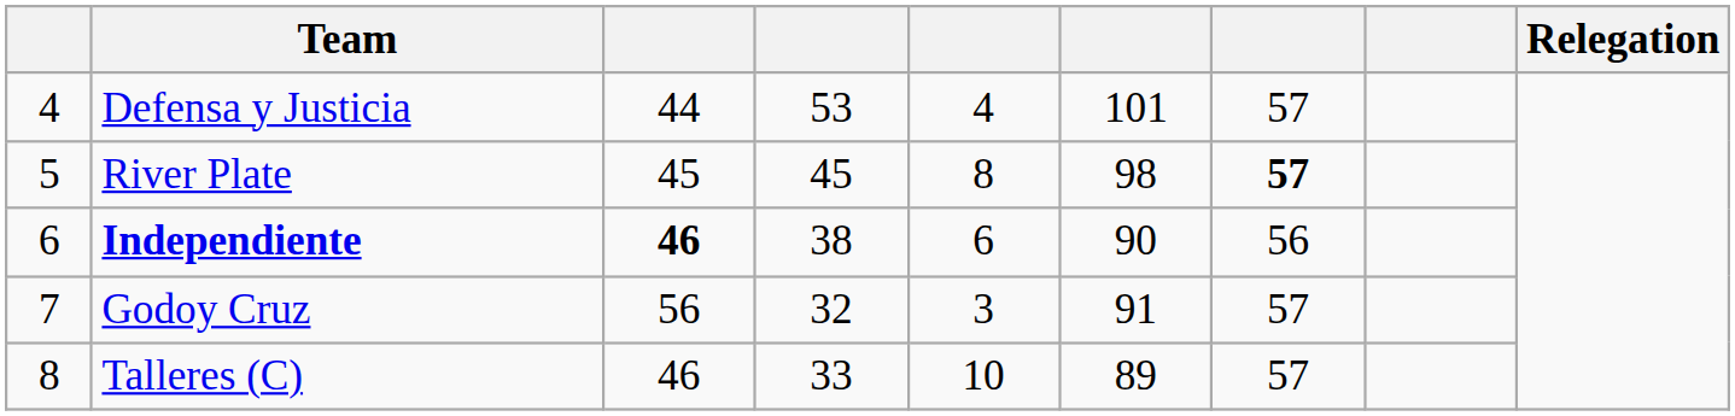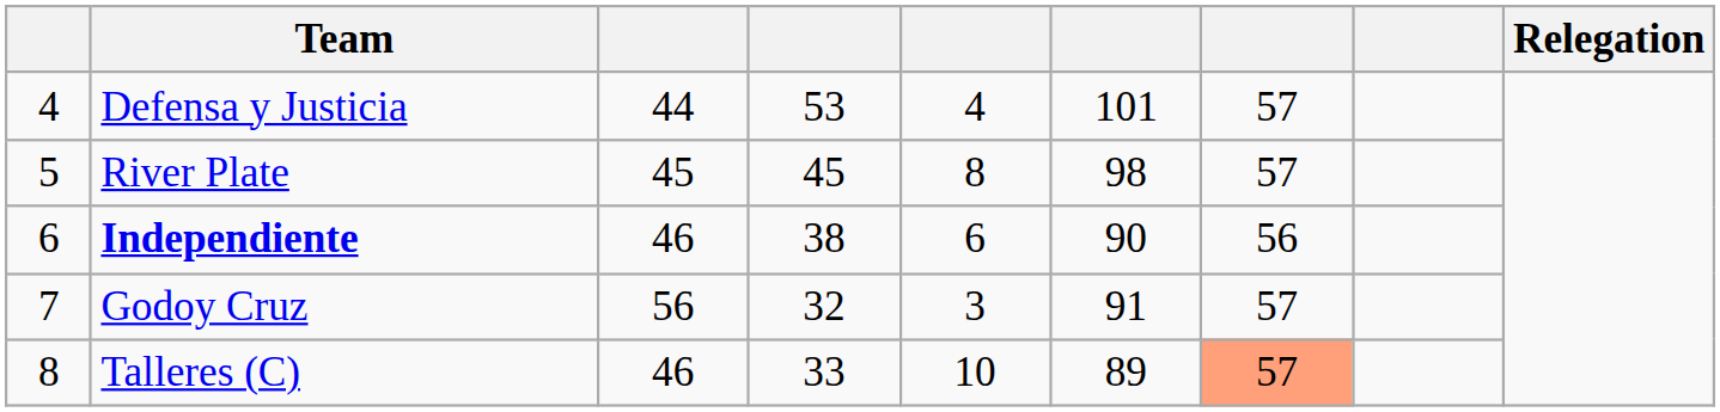River Plate | column 7: bold -> normal
Independiente | column 3: bold -> normal
Talleres (C) | column 7: no background -> lightsalmon background
